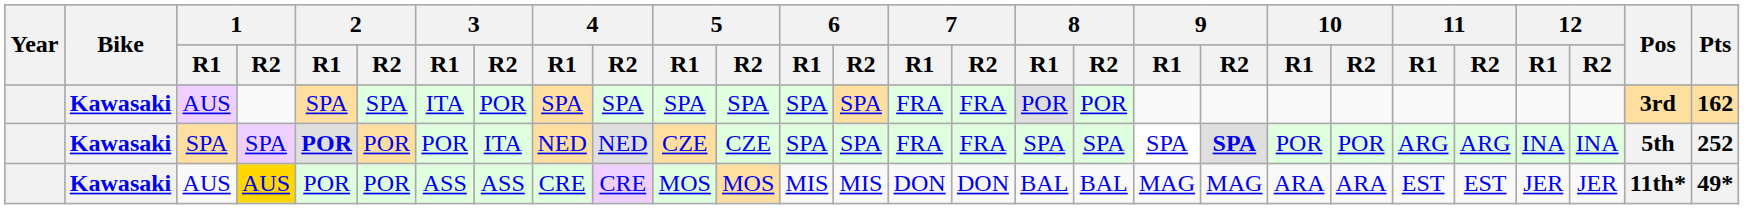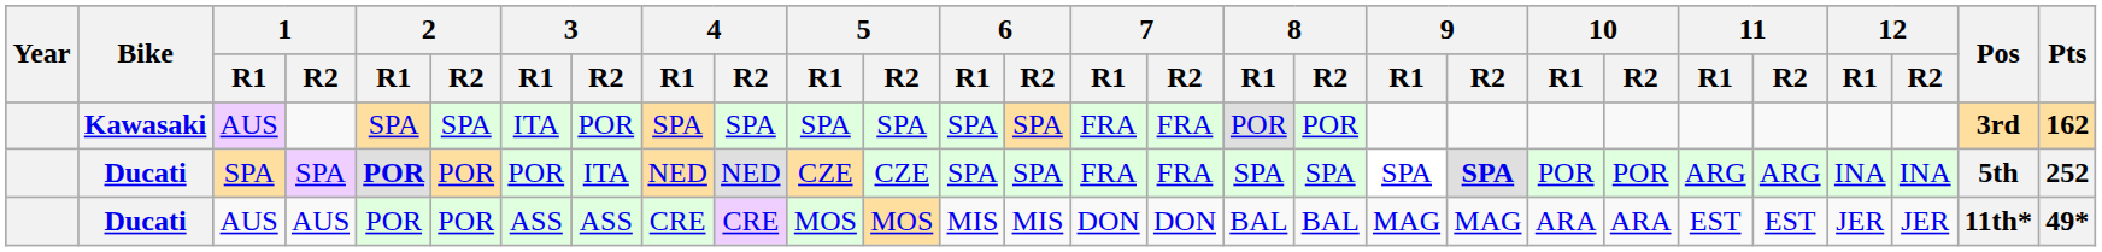row 4 | Bike: Kawasaki -> Ducati
row 5 | Bike: Kawasaki -> Ducati
row 5 | 1 / R2: gold background -> no background
